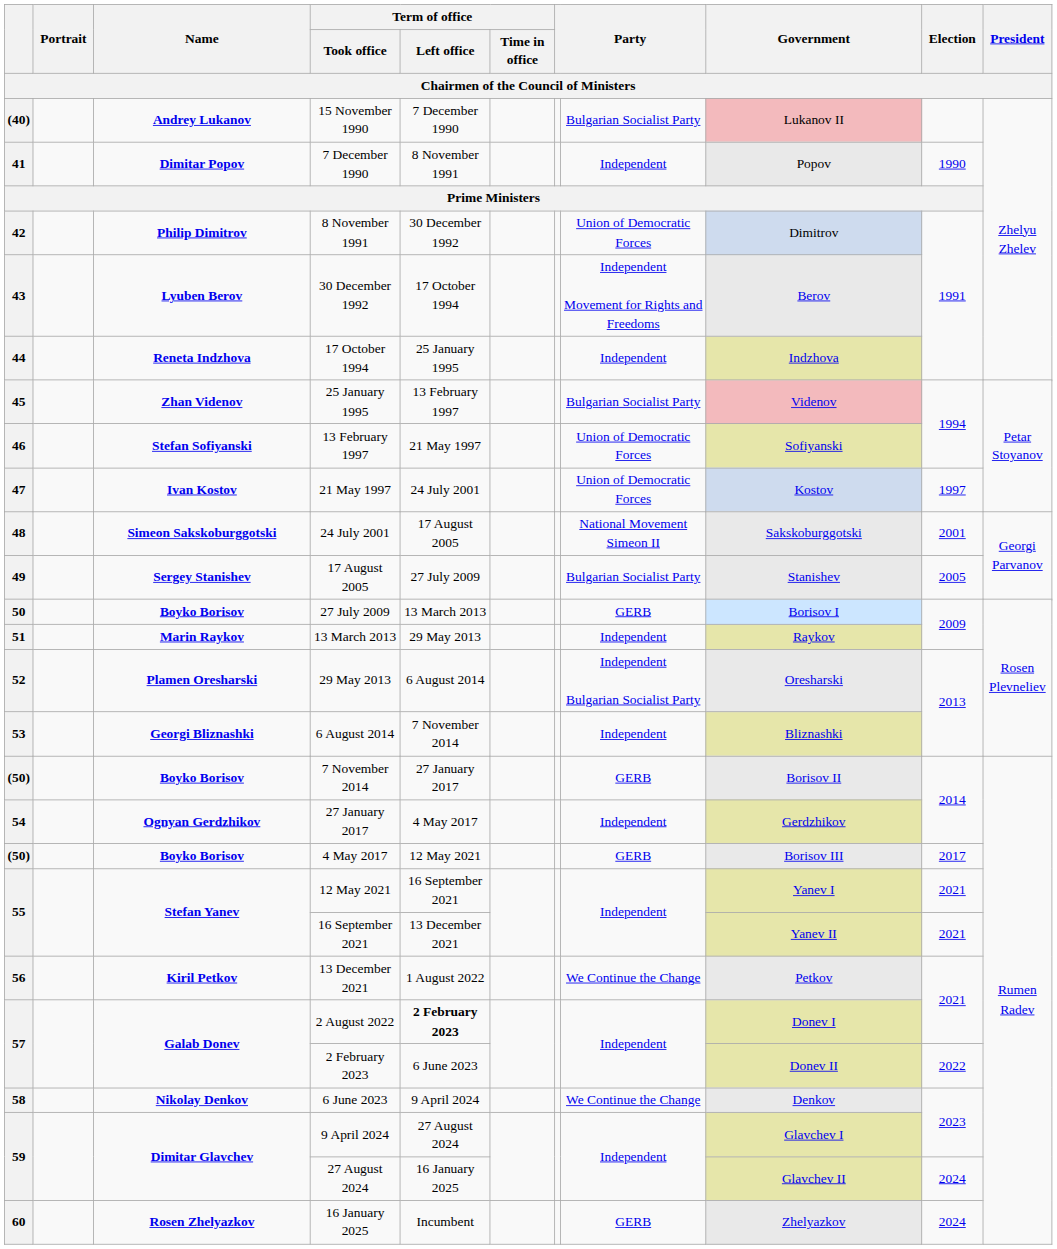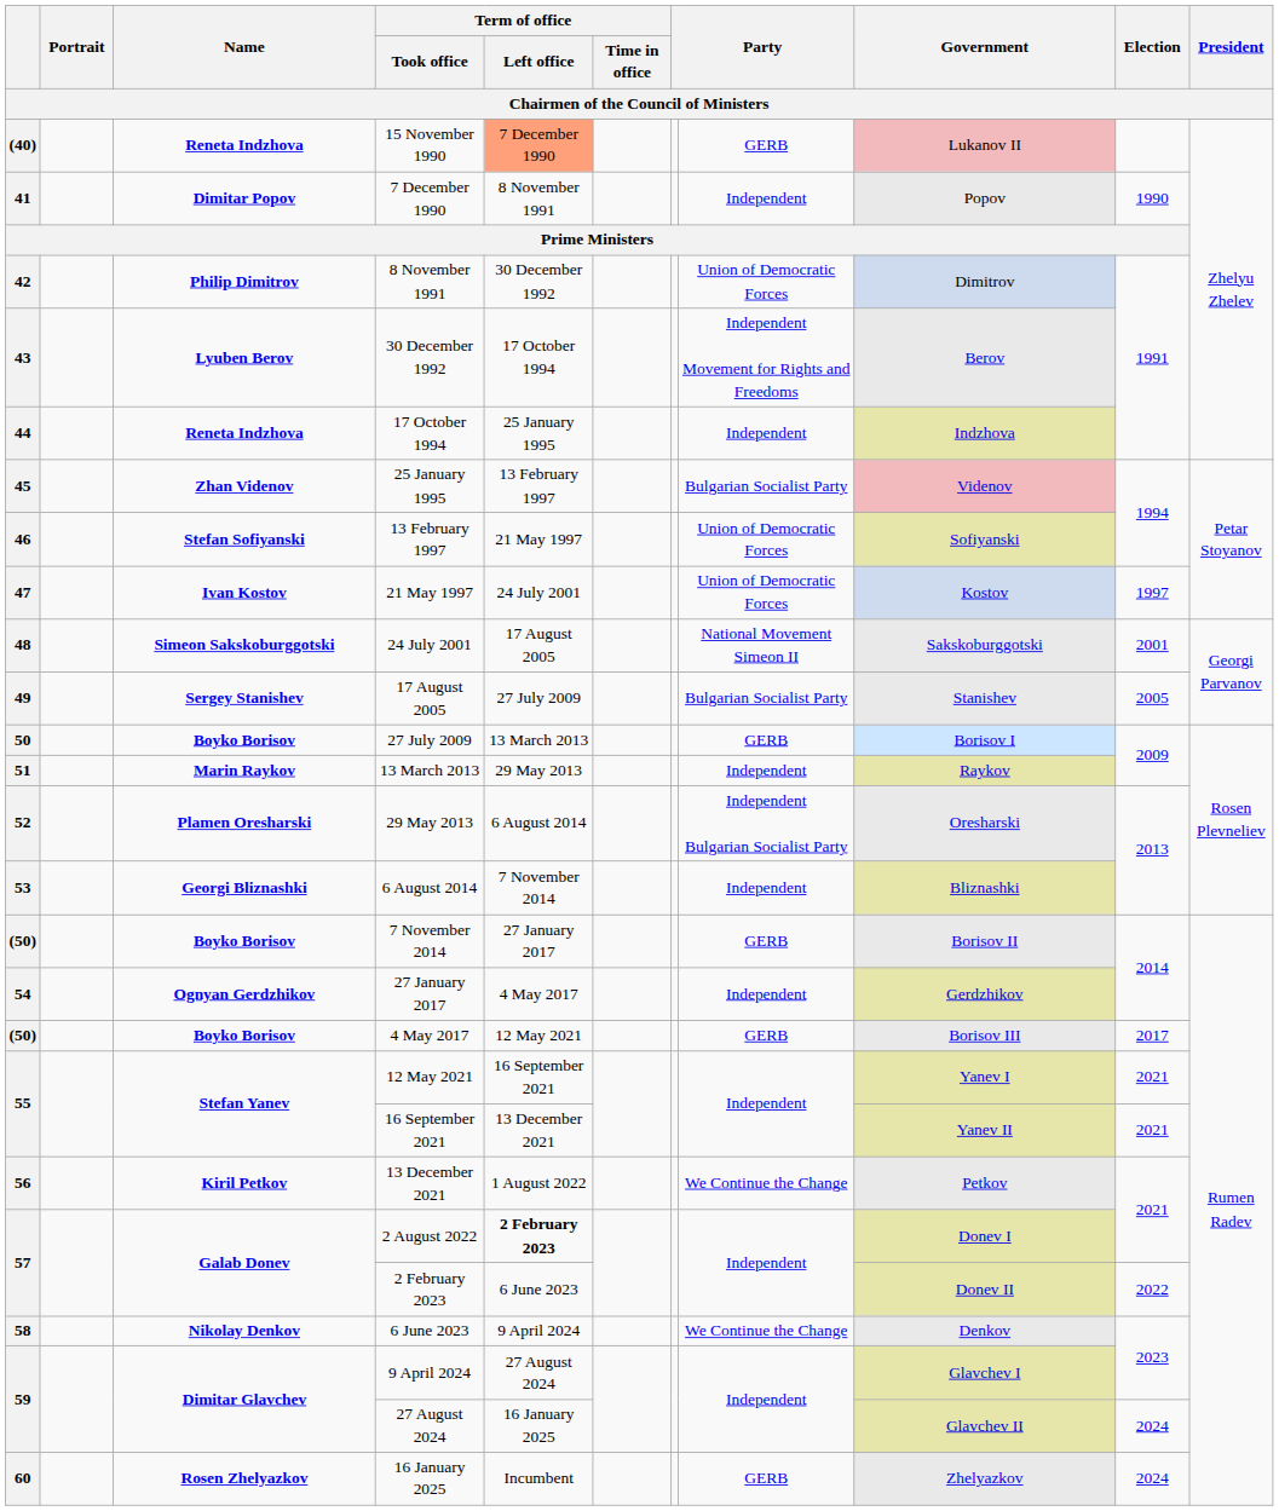15 November 1990 | Name: Andrey Lukanov -> Reneta Indzhova
15 November 1990 | Term of office / Left office: no background -> lightsalmon background
15 November 1990 | column 8: Bulgarian Socialist Party -> GERB
